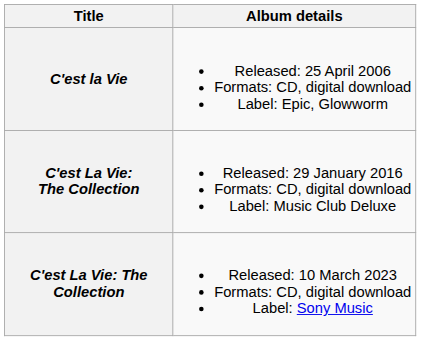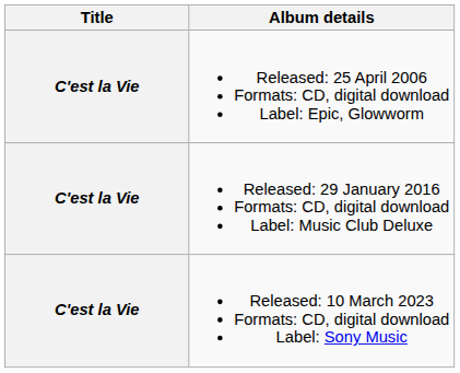row 3 | Title: C'est La Vie: The Collection -> C'est la Vie
row 4 | Title: C'est La Vie: The Collection -> C'est la Vie
